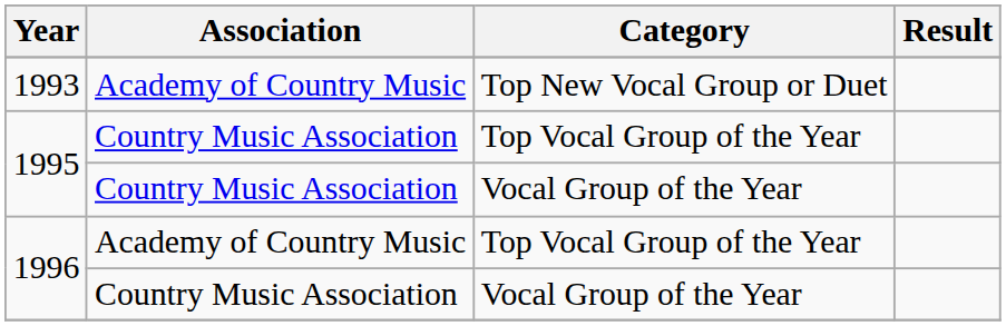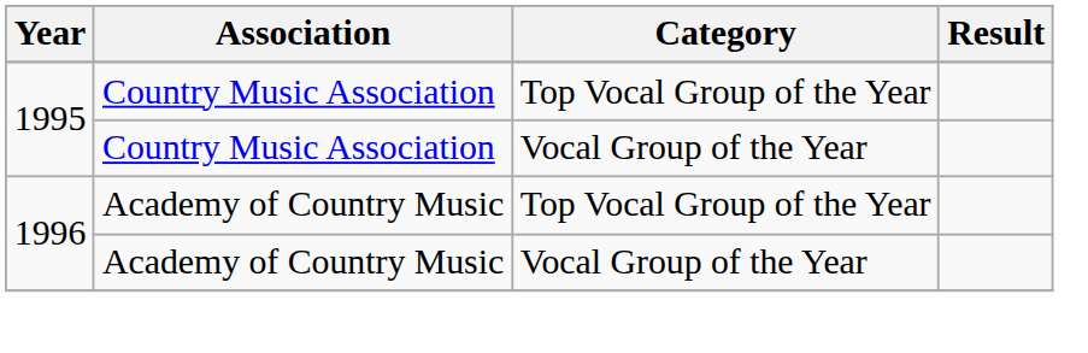- row: 1993 | Academy of Country Music | Top New Vocal Group or Duet
1996 / Vocal Group of the Year | Association: Country Music Association -> Academy of Country Music
